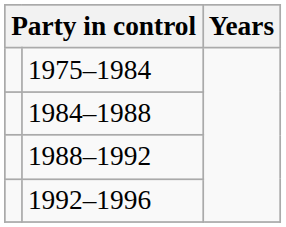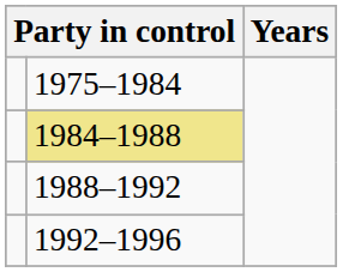1984–1988 | column 2: no background -> khaki background
